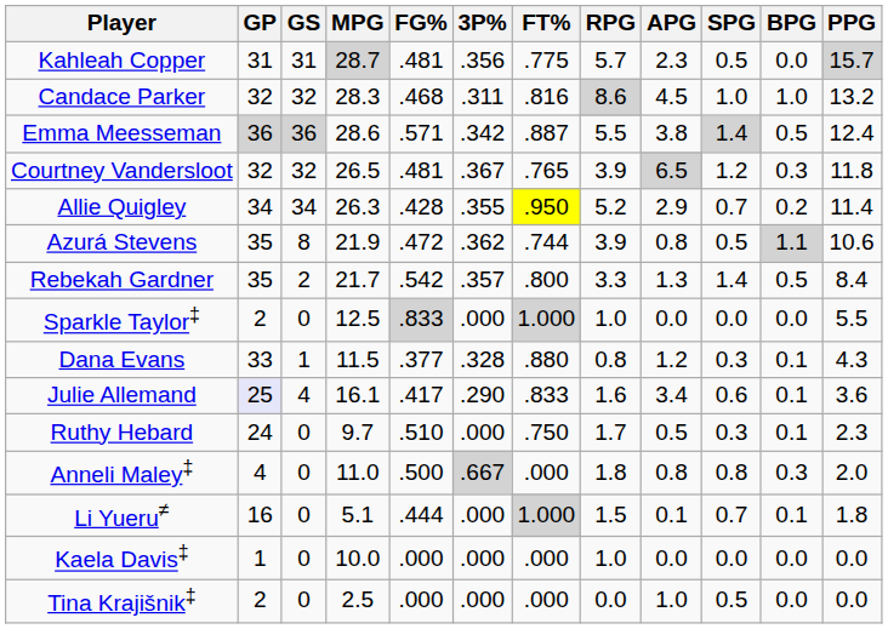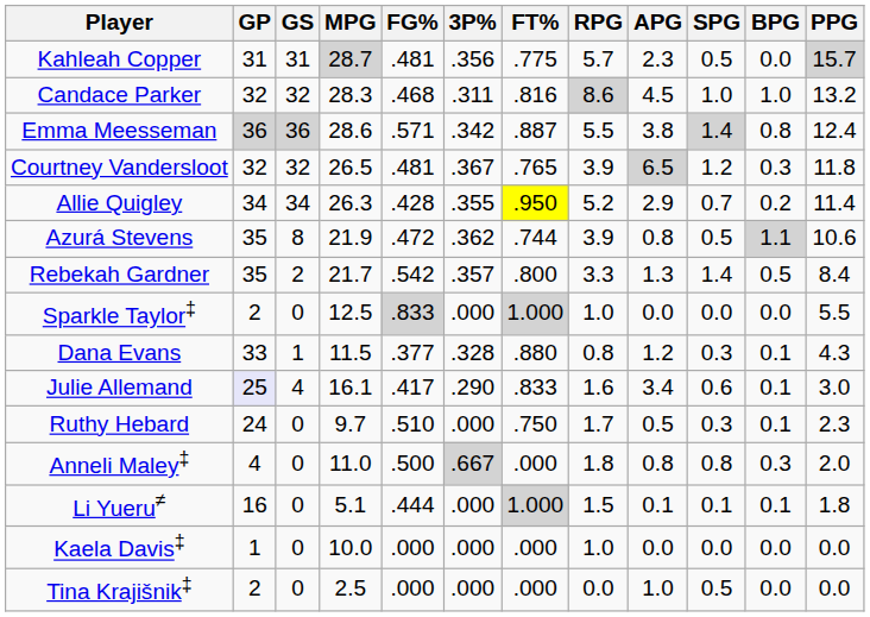Emma Meesseman | BPG: 0.5 -> 0.8
Julie Allemand | PPG: 3.6 -> 3.0
Li Yueru≠ | SPG: 0.7 -> 0.1
